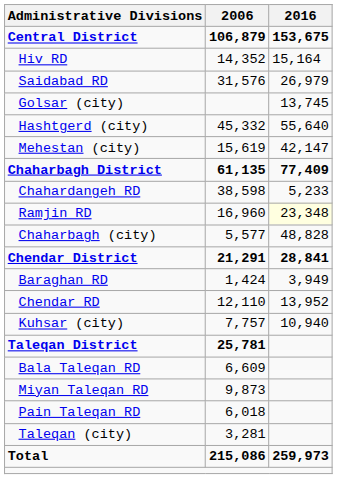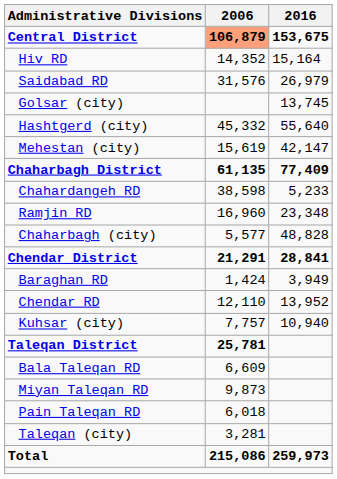Central District | 2006: no background -> lightsalmon background
Ramjin RD | 2016: lightyellow background -> no background
